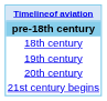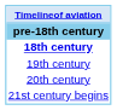row 3 | column 1: normal -> bold
